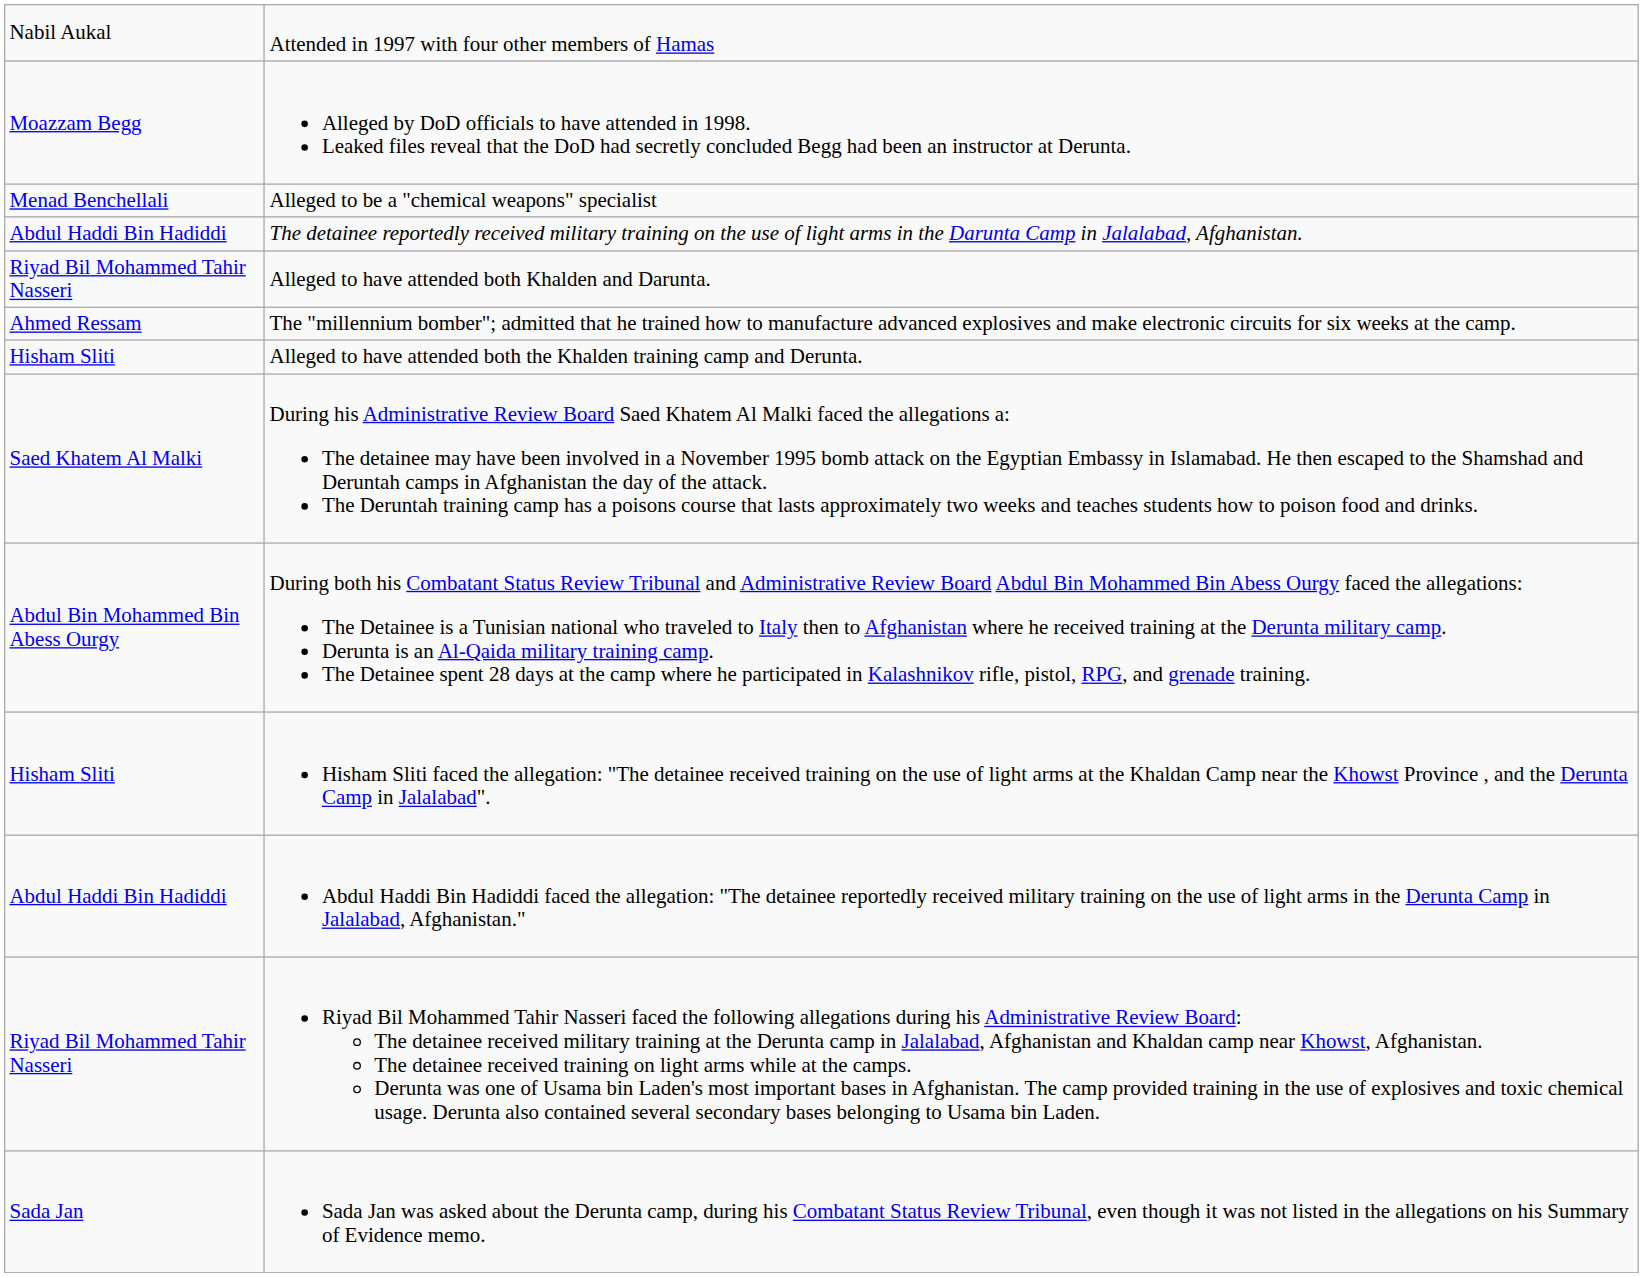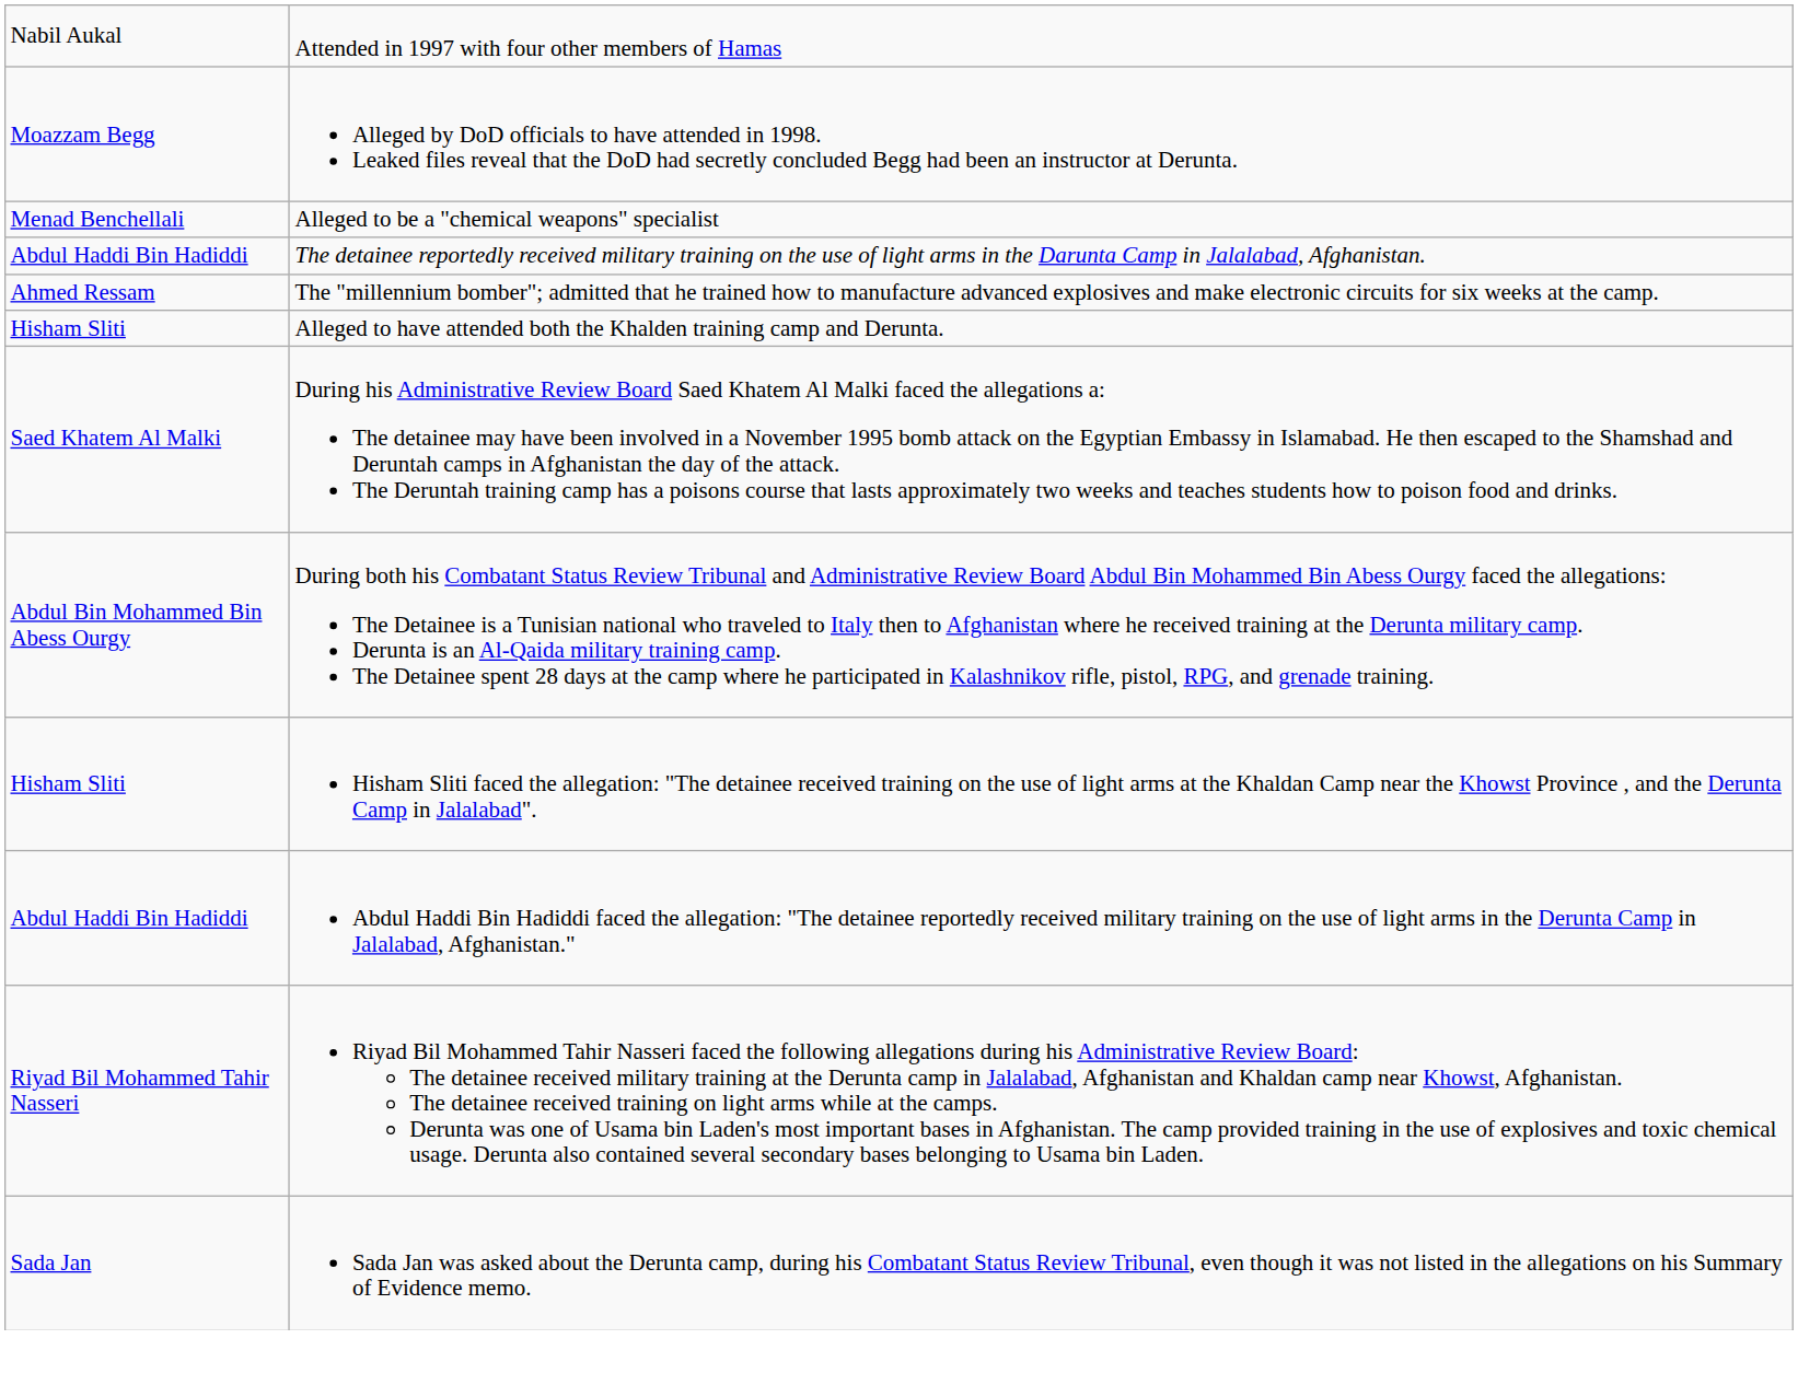- row: Riyad Bil Mohammed Tahir Nasseri | Alleged to have attended both Khalden and Darunta.
